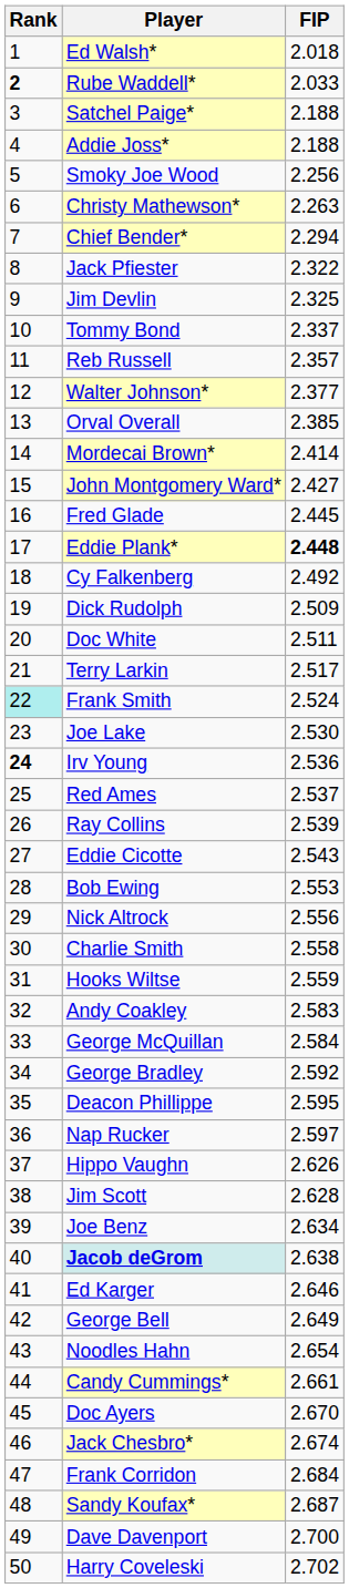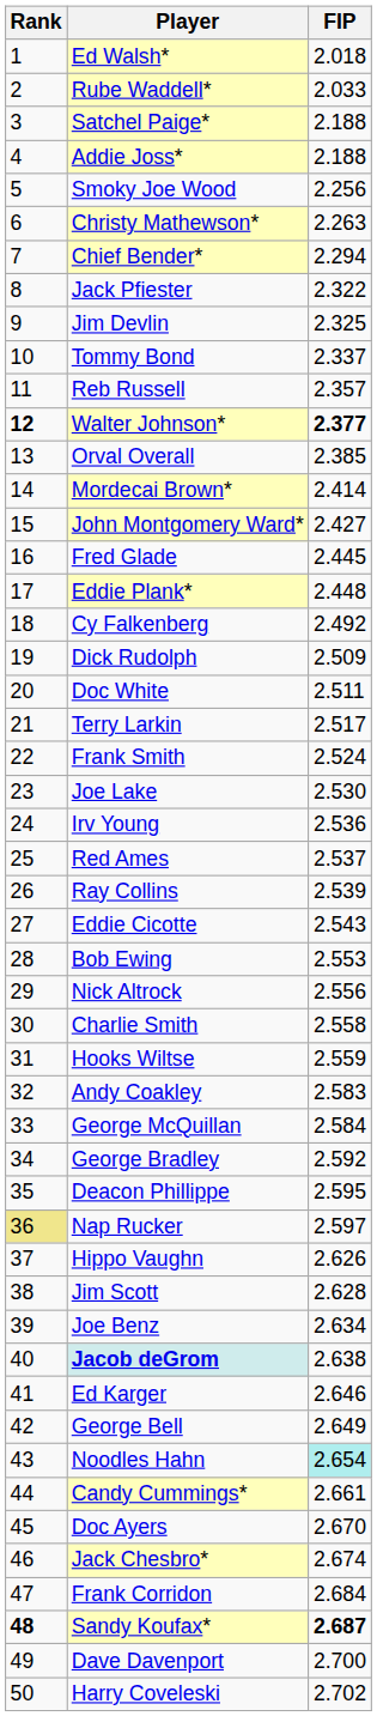Rube Waddell* | Rank: bold -> normal
Walter Johnson* | Rank: normal -> bold
Walter Johnson* | FIP: normal -> bold
Eddie Plank* | FIP: bold -> normal
Frank Smith | Rank: paleturquoise background -> no background
Irv Young | Rank: bold -> normal
Nap Rucker | Rank: no background -> khaki background
Noodles Hahn | FIP: no background -> paleturquoise background
Sandy Koufax* | Rank: normal -> bold
Sandy Koufax* | FIP: normal -> bold
